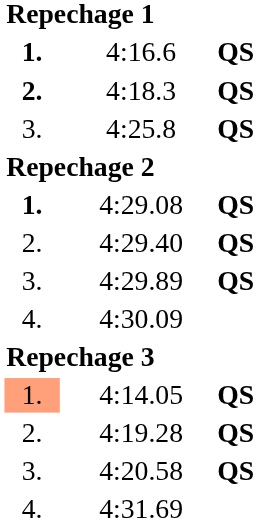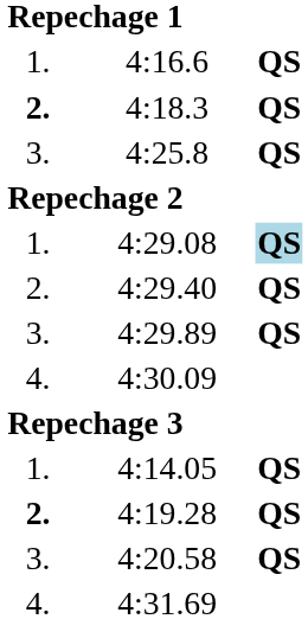4:16.6 | column 1: bold -> normal
4:29.08 | column 1: bold -> normal
4:29.08 | column 3: no background -> lightblue background
4:14.05 | column 1: lightsalmon background -> no background
4:19.28 | column 1: normal -> bold
